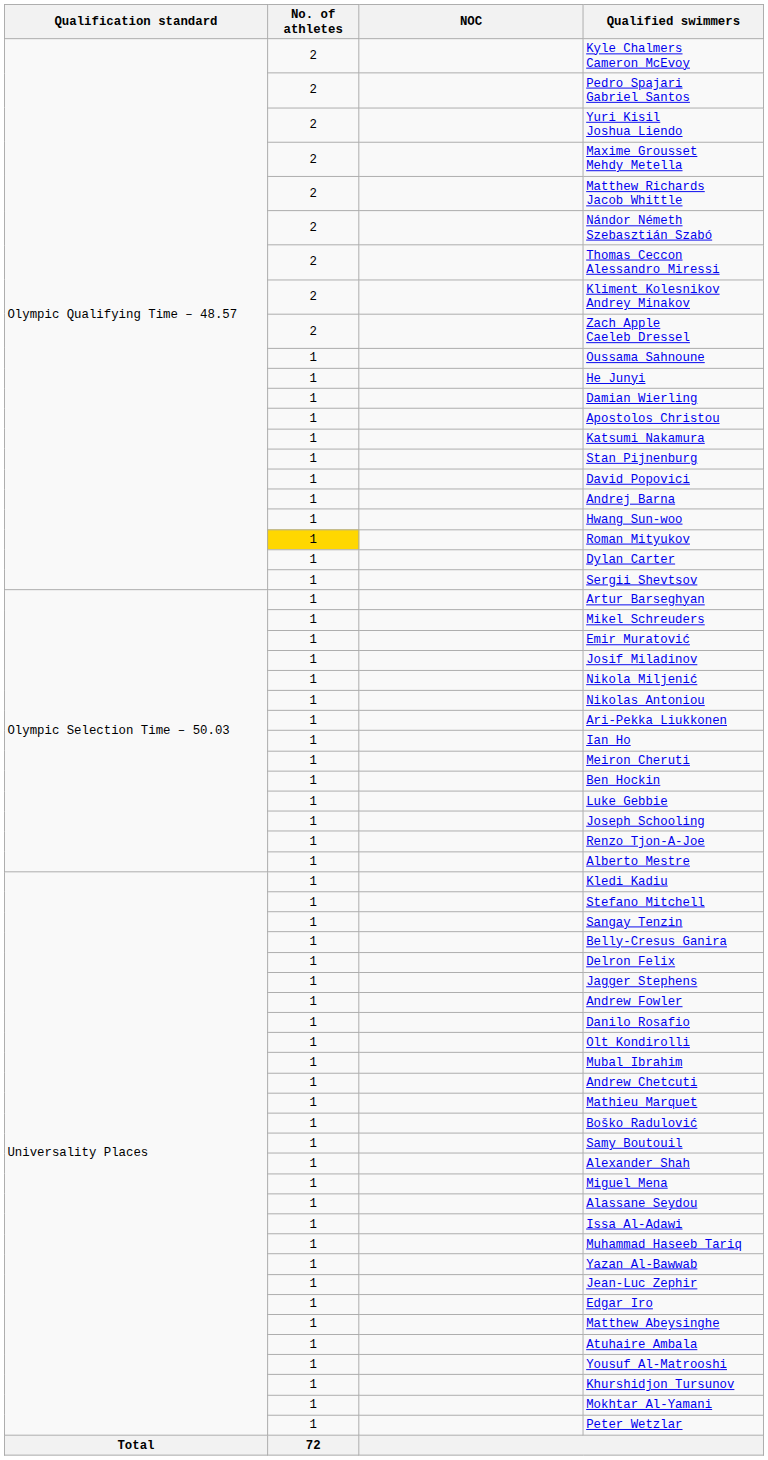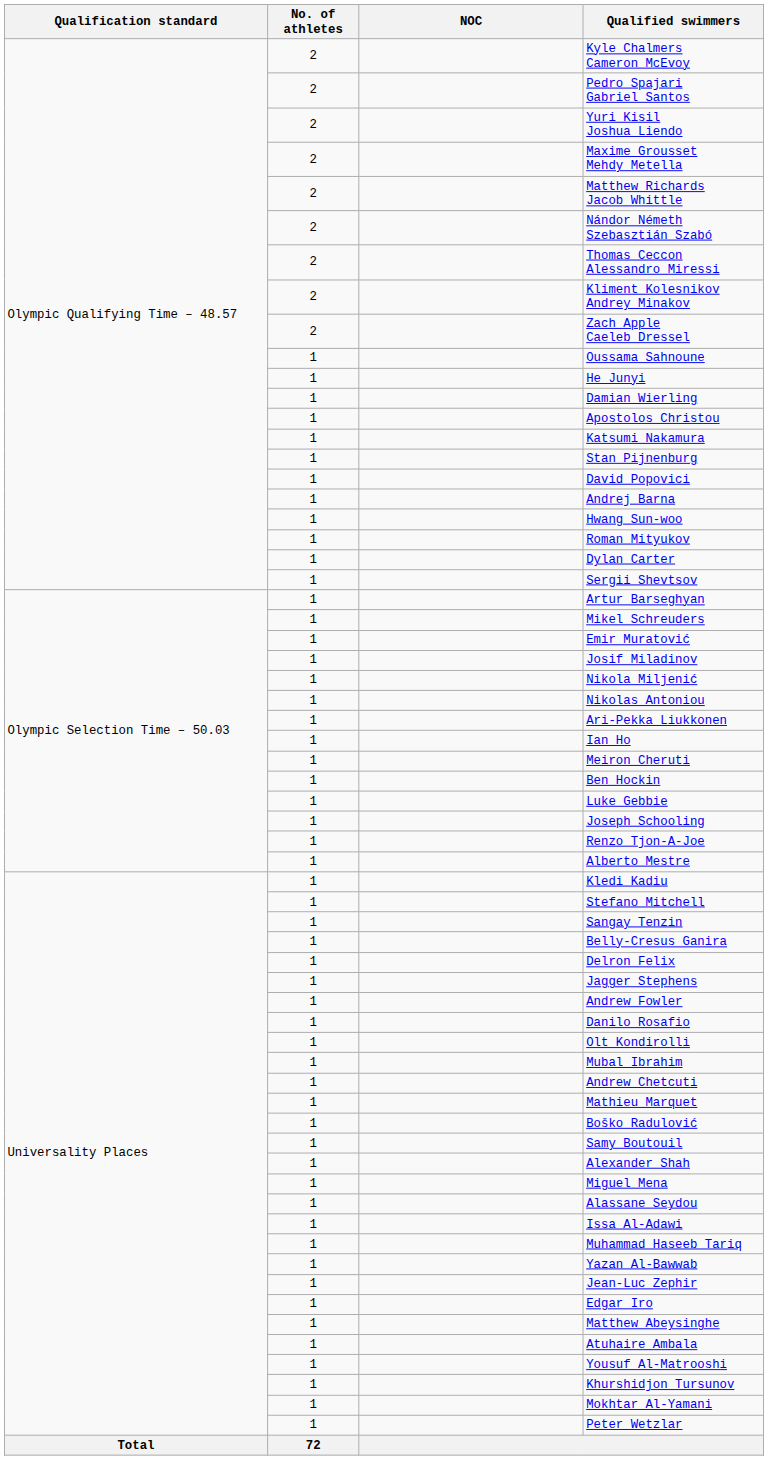Roman Mityukov | No. of athletes: gold background -> no background
